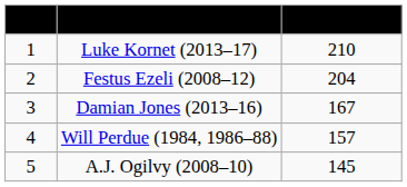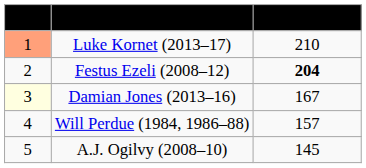Luke Kornet (2013–17) | column 1: no background -> lightsalmon background
Festus Ezeli (2008–12) | column 3: normal -> bold
Damian Jones (2013–16) | column 1: no background -> lightyellow background
